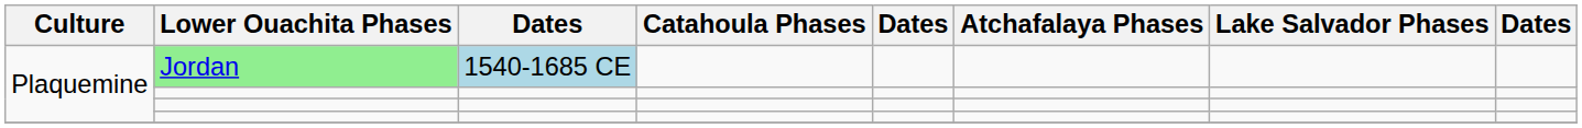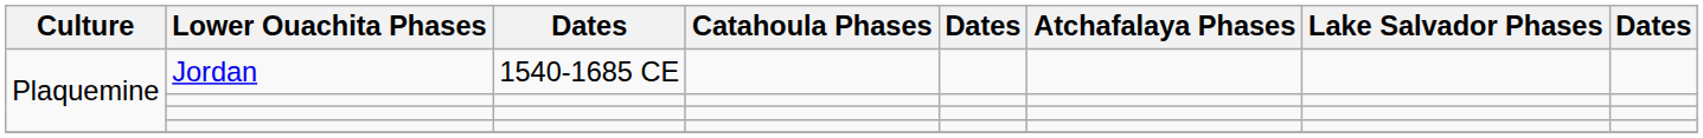Jordan | Lower Ouachita Phases: lightgreen background -> no background
Jordan | column 3: lightblue background -> no background
